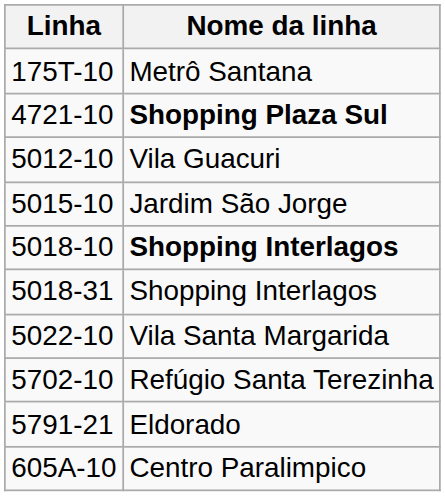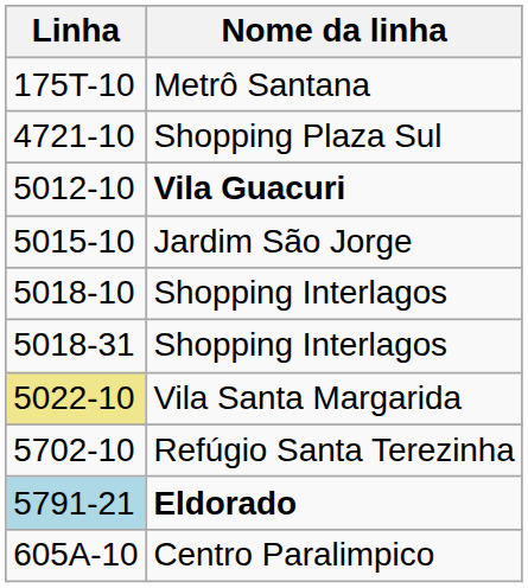row 3 | Nome da linha: bold -> normal
row 4 | Nome da linha: normal -> bold
row 6 | Nome da linha: bold -> normal
row 8 | Linha: no background -> khaki background
row 10 | Linha: no background -> lightblue background
row 10 | Nome da linha: normal -> bold
